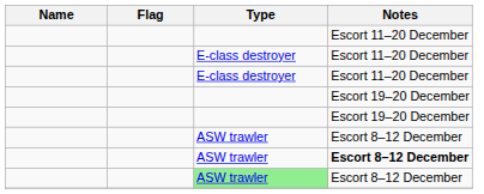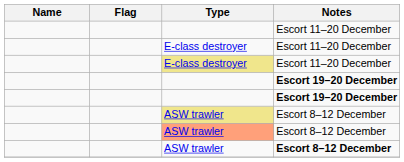row 4 | Type: no background -> khaki background
row 5 | Notes: normal -> bold
row 6 | Notes: normal -> bold
row 7 | Type: no background -> khaki background
row 8 | Type: no background -> lightsalmon background
row 8 | Notes: bold -> normal
row 9 | Type: lightgreen background -> no background
row 9 | Notes: normal -> bold
